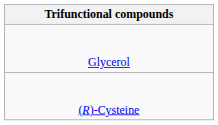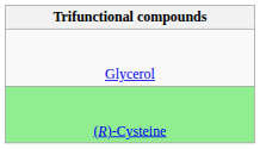row 3 | column 1: no background -> lightgreen background
